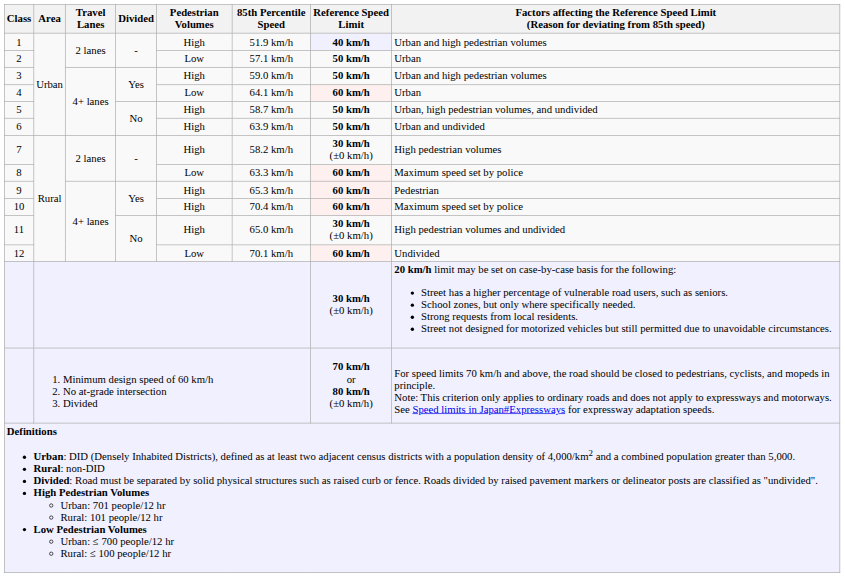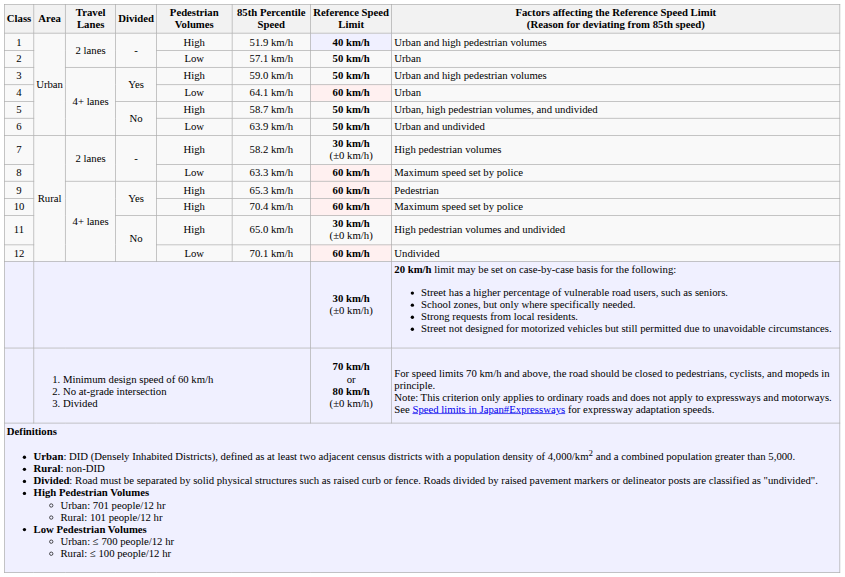6 | Pedestrian Volumes: High -> Low
